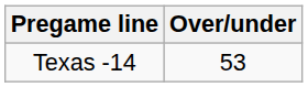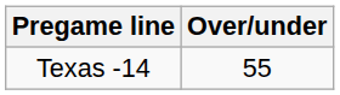Texas -14 | Over/under: 53 -> 55
